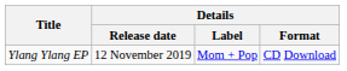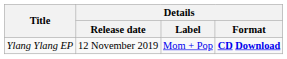Ylang Ylang EP | Details / Format: normal -> bold
